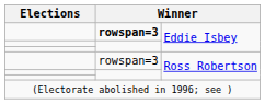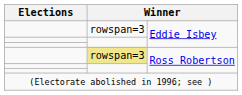rowspan=3 / Eddie Isbey | column 2: bold -> normal
rowspan=3 / Ross Robertson | column 2: no background -> khaki background
